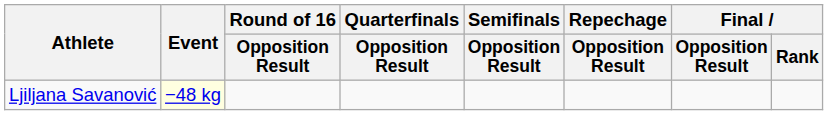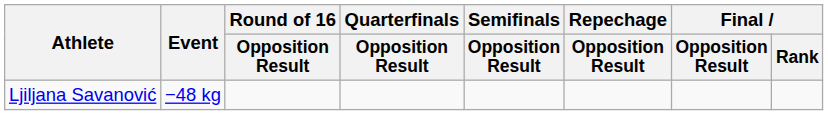Ljiljana Savanović | Event: lightyellow background -> no background
